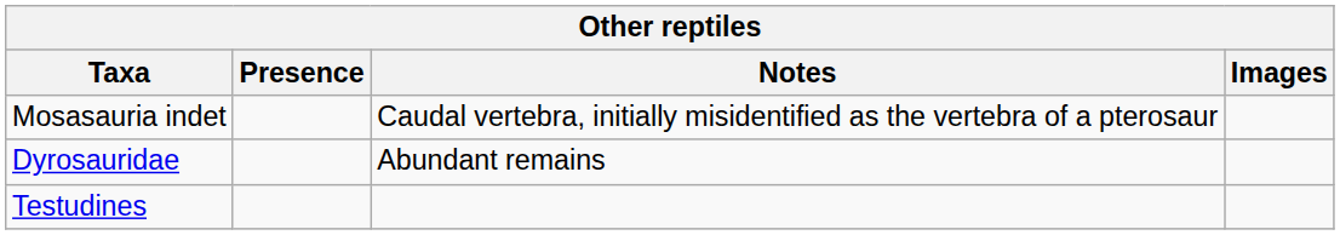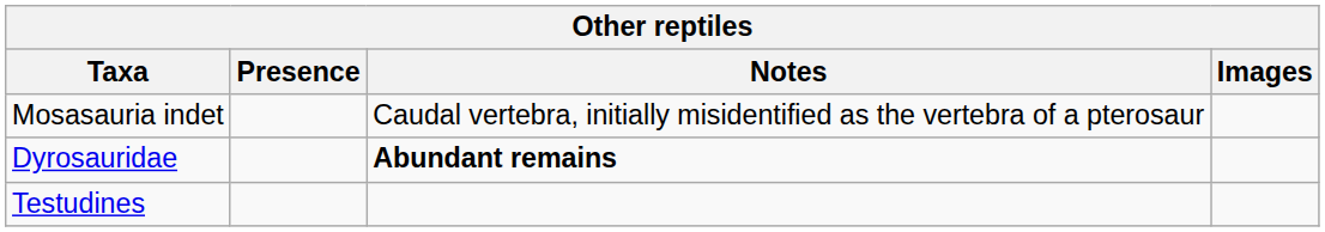Dyrosauridae | Notes: normal -> bold
